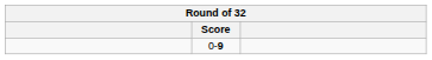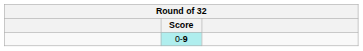row 3 | Score: no background -> paleturquoise background
